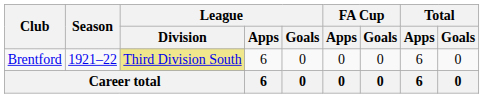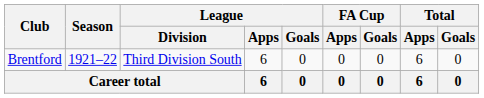Brentford | League / Division: khaki background -> no background
